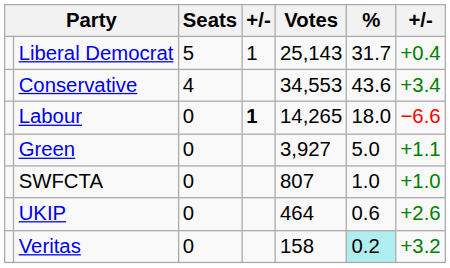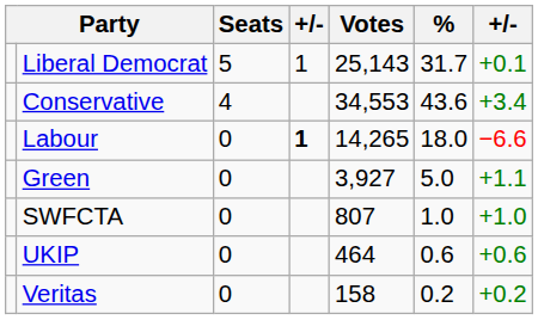Liberal Democrat | column 7: +0.4 -> +0.1
UKIP | column 7: +2.6 -> +0.6
Veritas | %: paleturquoise background -> no background
Veritas | column 7: +3.2 -> +0.2
